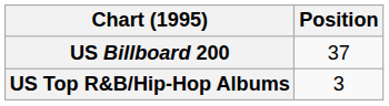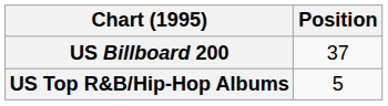US Top R&B/Hip-Hop Albums | Position: 3 -> 5
